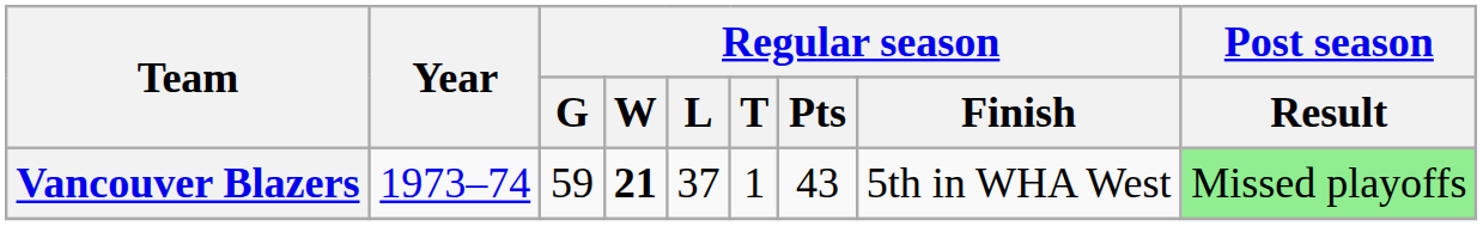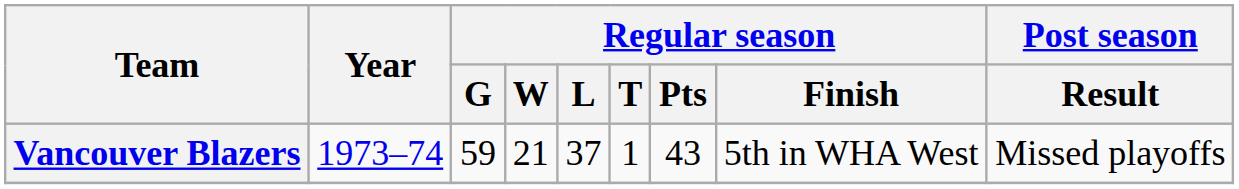Vancouver Blazers | Regular season / W: bold -> normal
Vancouver Blazers | Post season / Result: lightgreen background -> no background
